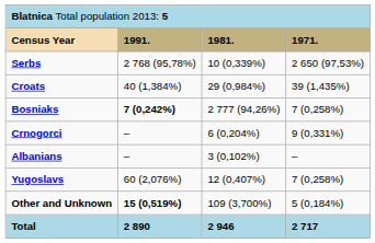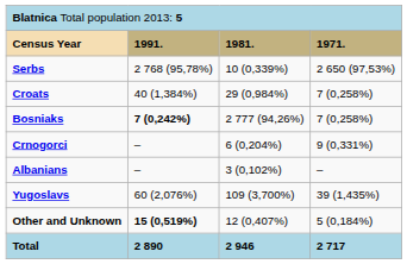Croats | column 4: 39 (1,435%) -> 7 (0,258%)
Yugoslavs | column 3: 12 (0,407%) -> 109 (3,700%)
Yugoslavs | column 4: 7 (0,258%) -> 39 (1,435%)
Other and Unknown | column 3: 109 (3,700%) -> 12 (0,407%)
